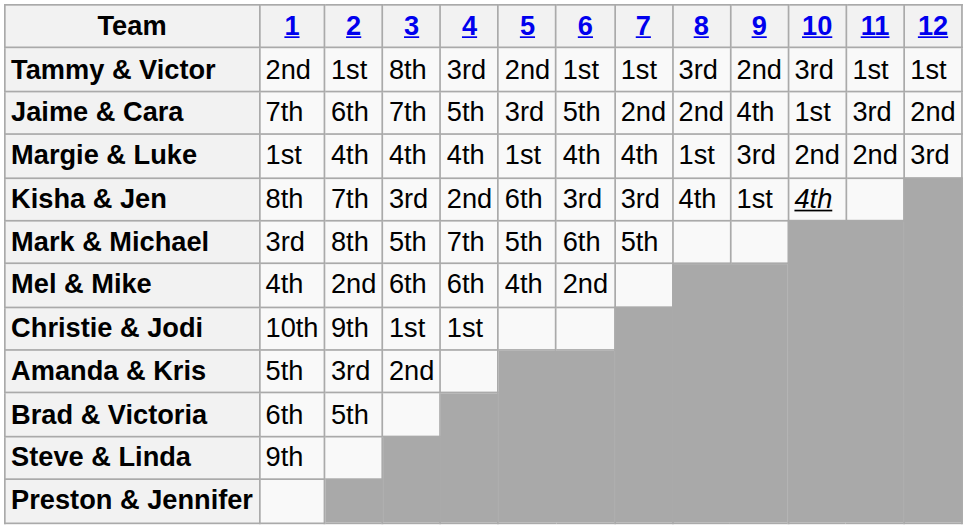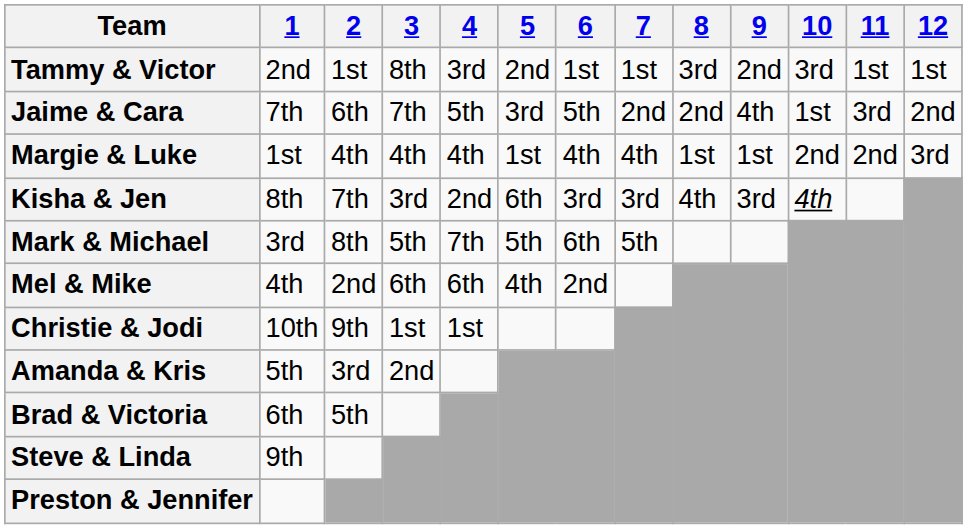Margie & Luke | 9: 3rd -> 1st
Kisha & Jen | 9: 1st -> 3rd
